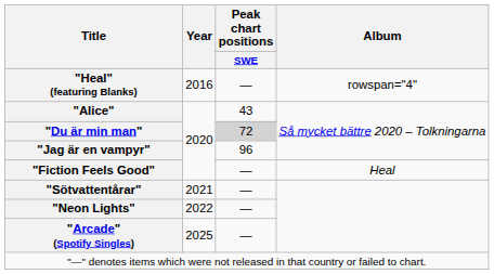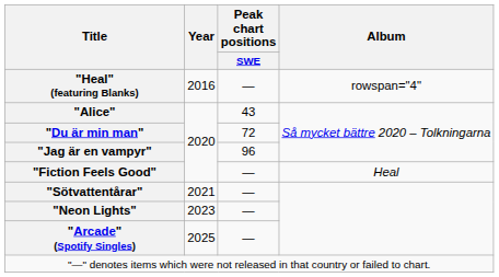"Du är min man" | Peak chart positions / SWE: lightgrey background -> no background
"Neon Lights" | Year: 2022 -> 2023
